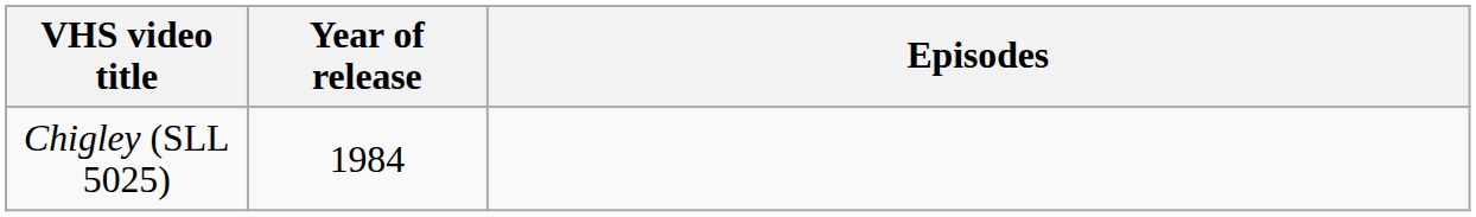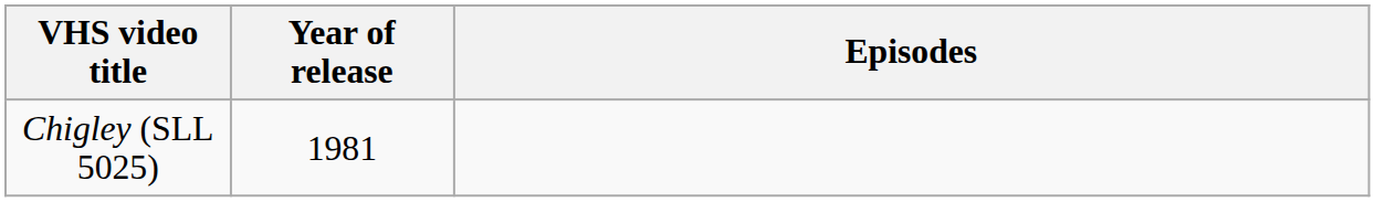Chigley (SLL 5025) | Year of release: 1984 -> 1981
